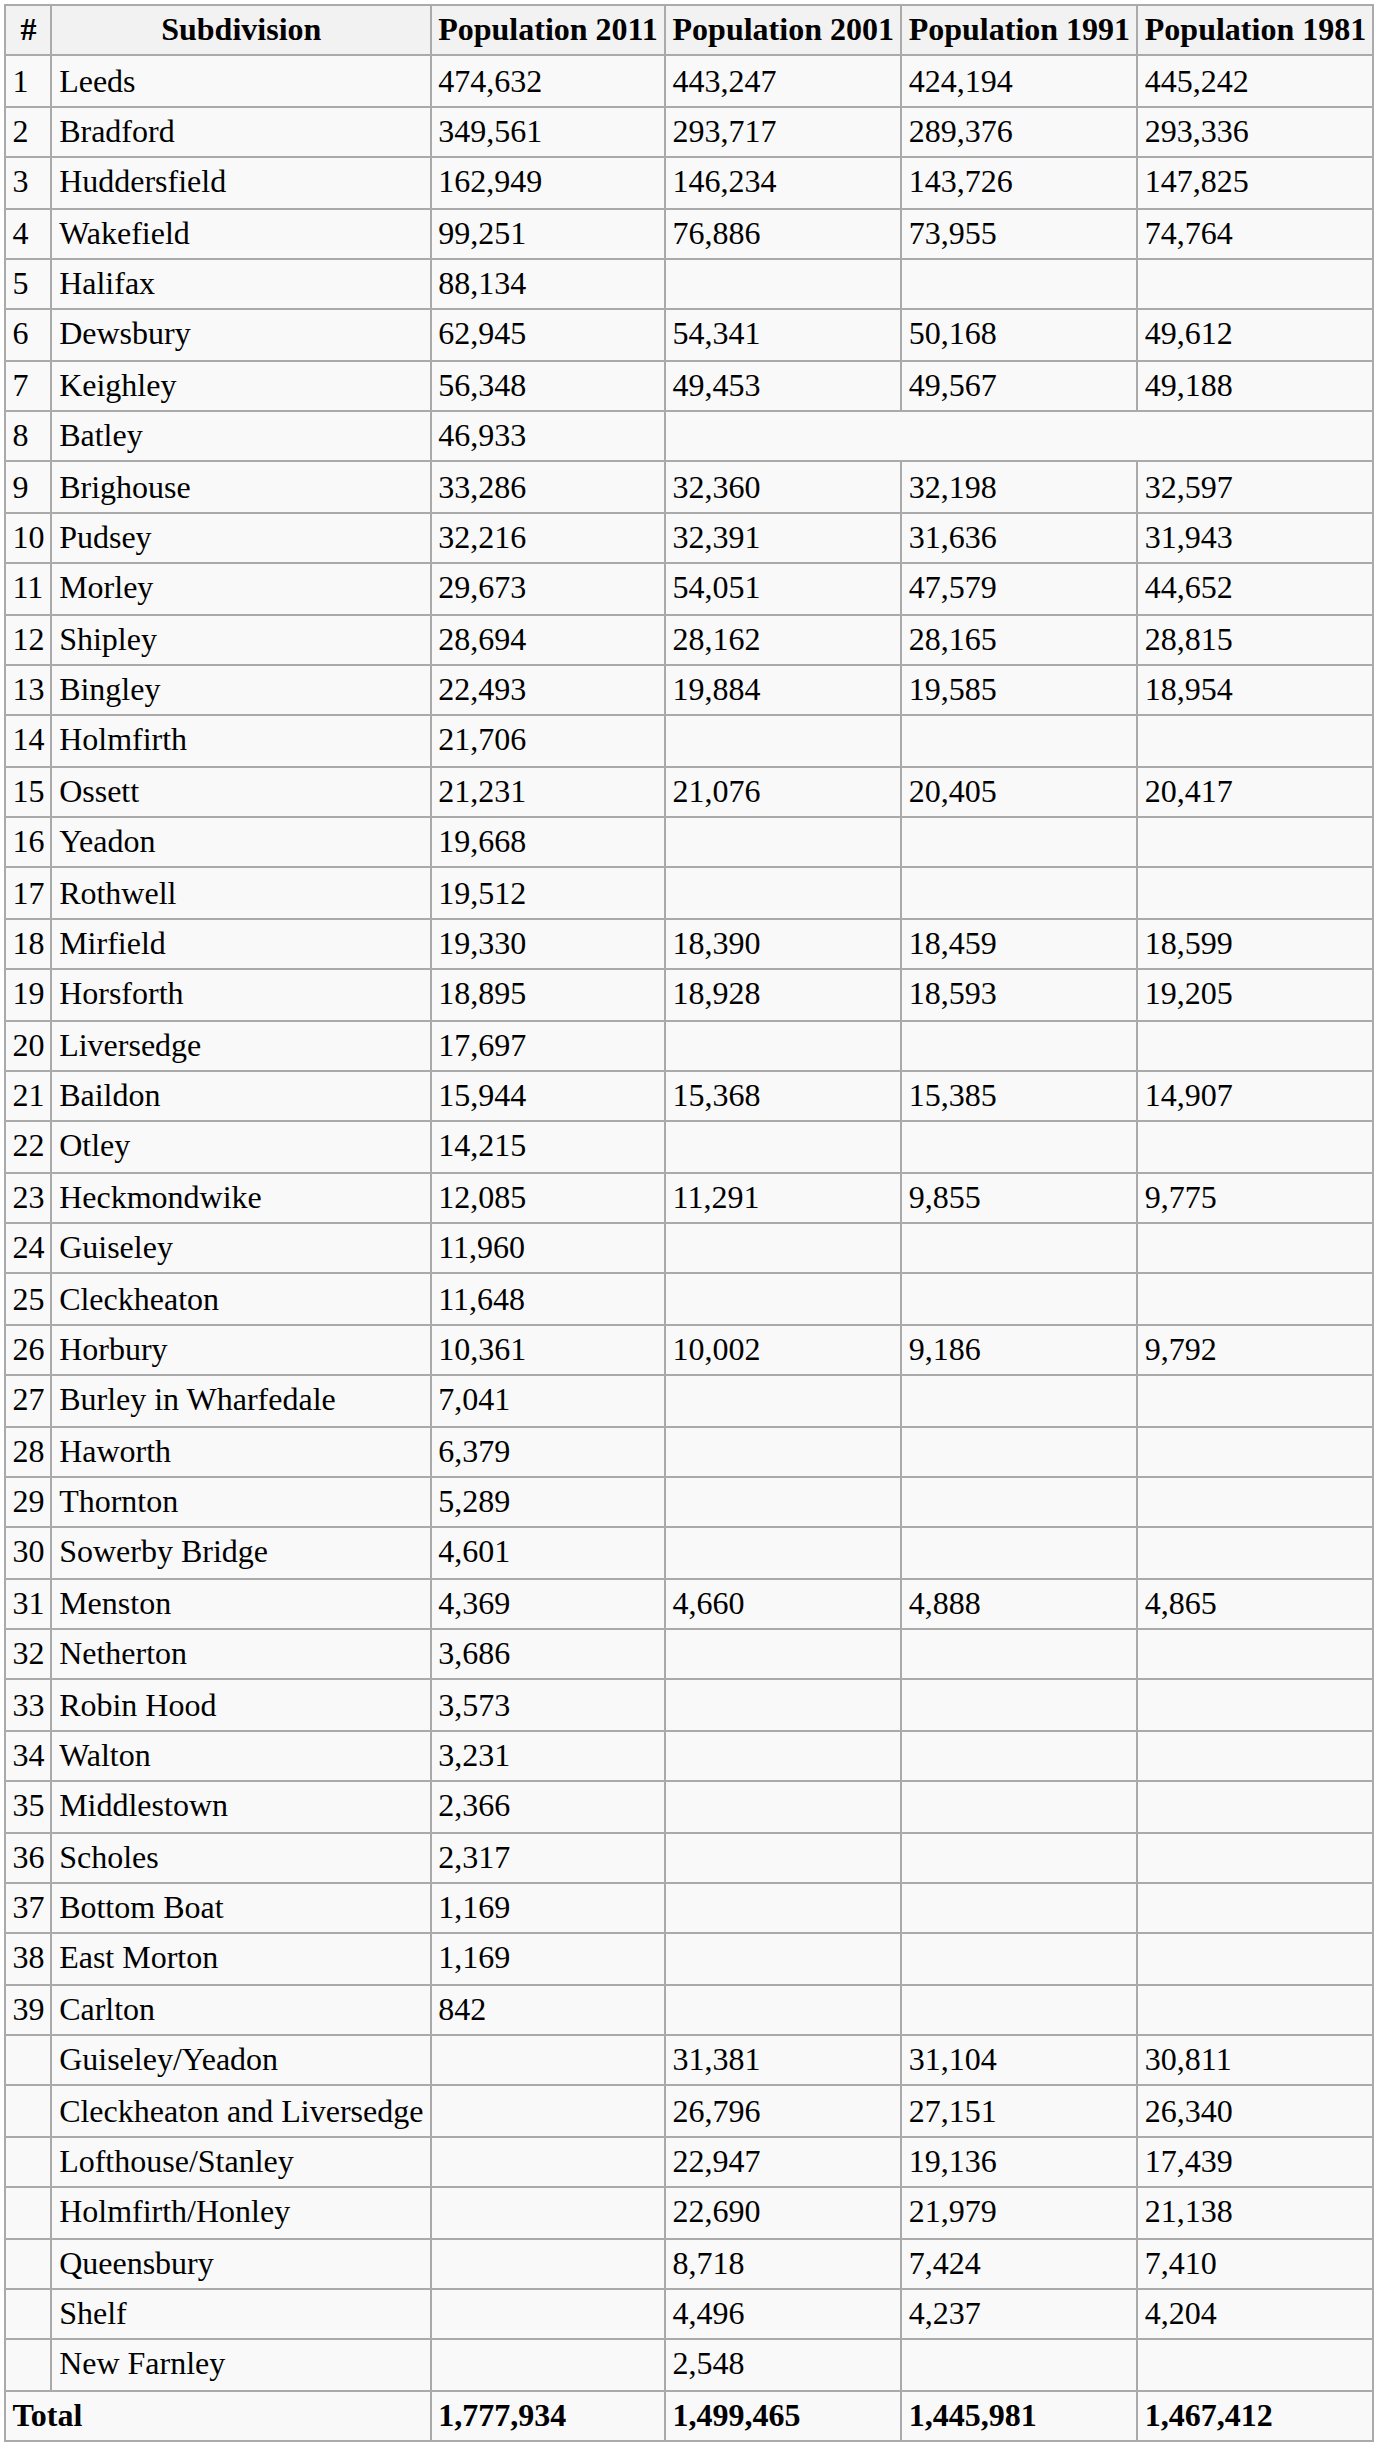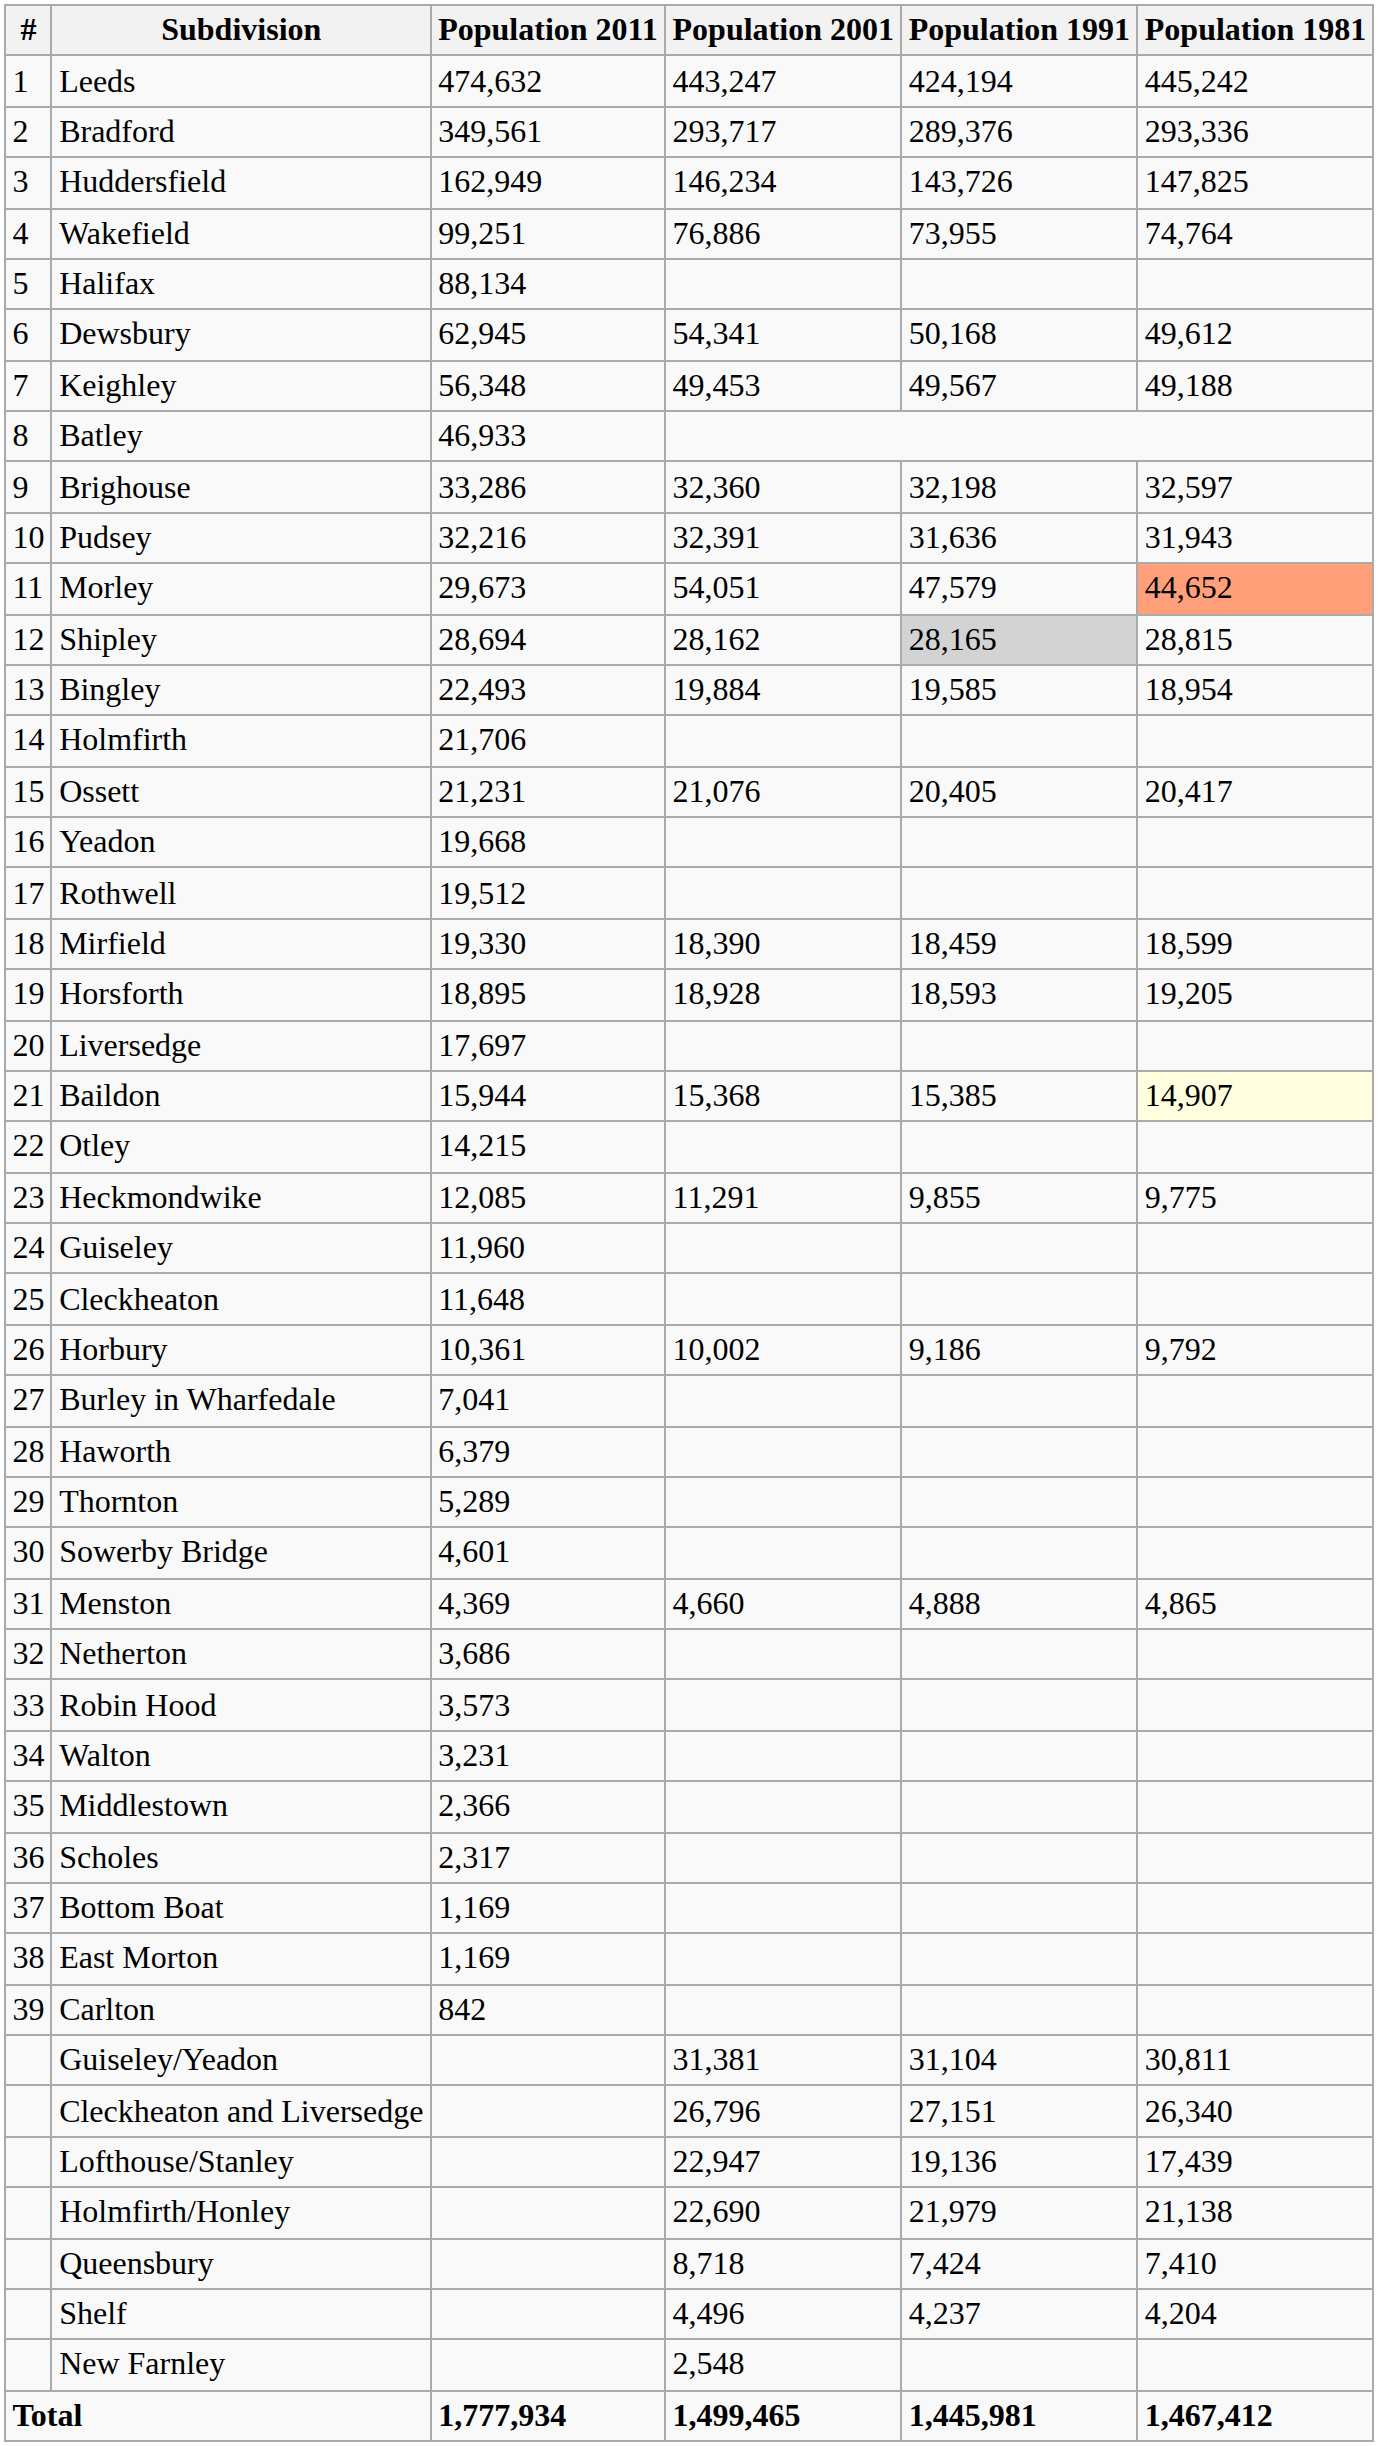Morley | Population 1981: no background -> lightsalmon background
Shipley | Population 1991: no background -> lightgrey background
Baildon | Population 1981: no background -> lightyellow background
